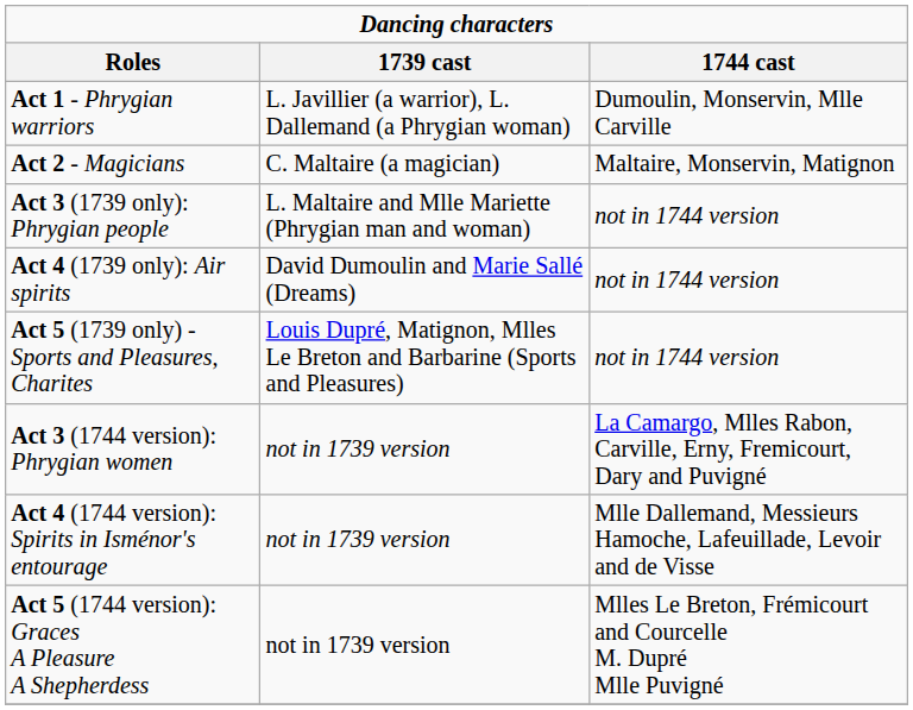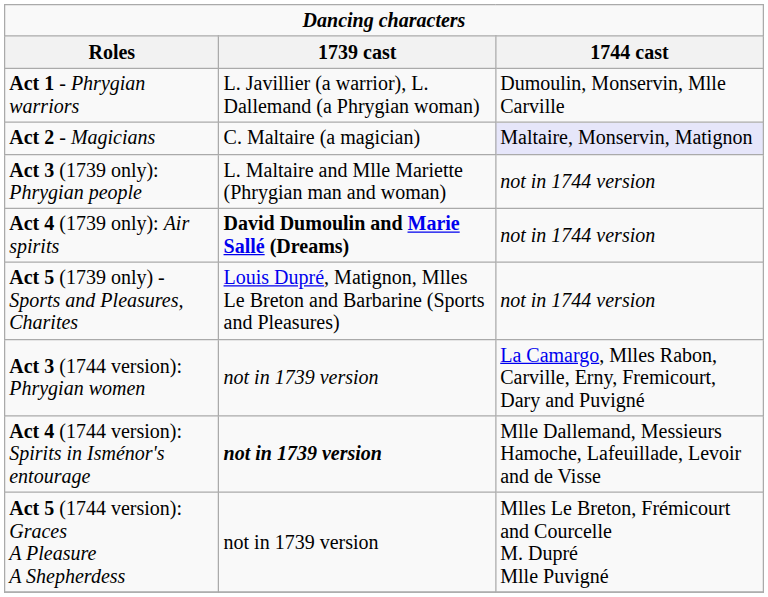Act 2 - Magicians | 1744 cast: no background -> lavender background
Act 4 (1739 only): Air spirits | 1739 cast: normal -> bold
Act 4 (1744 version): Spirits in Isménor's entourage | 1739 cast: normal -> bold
